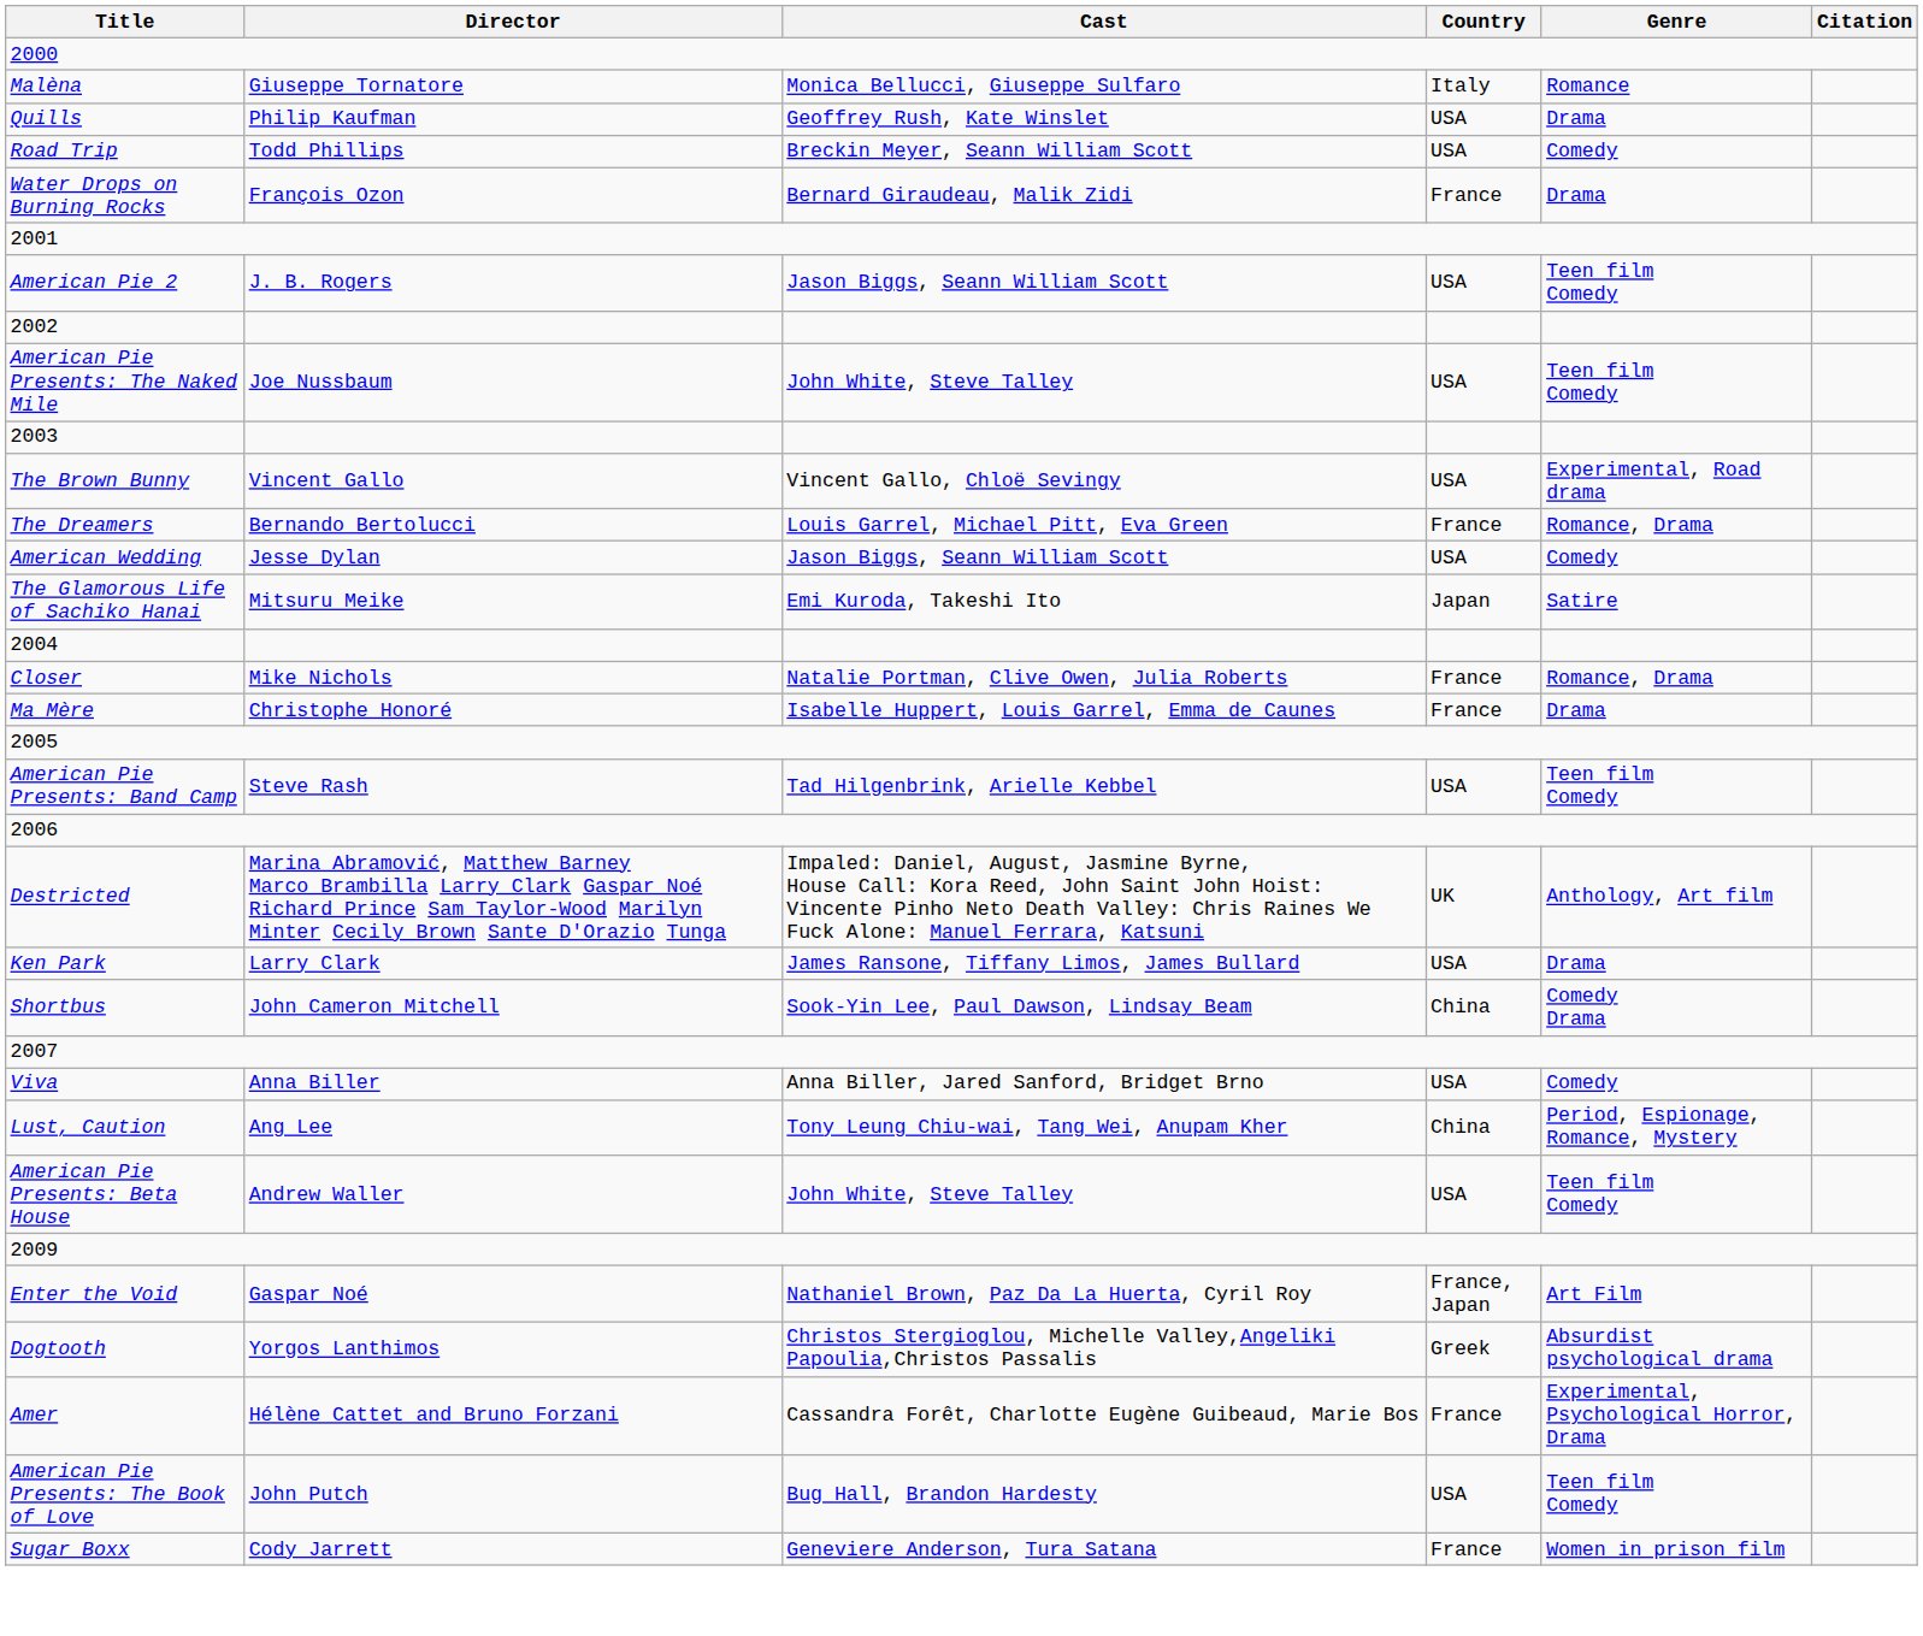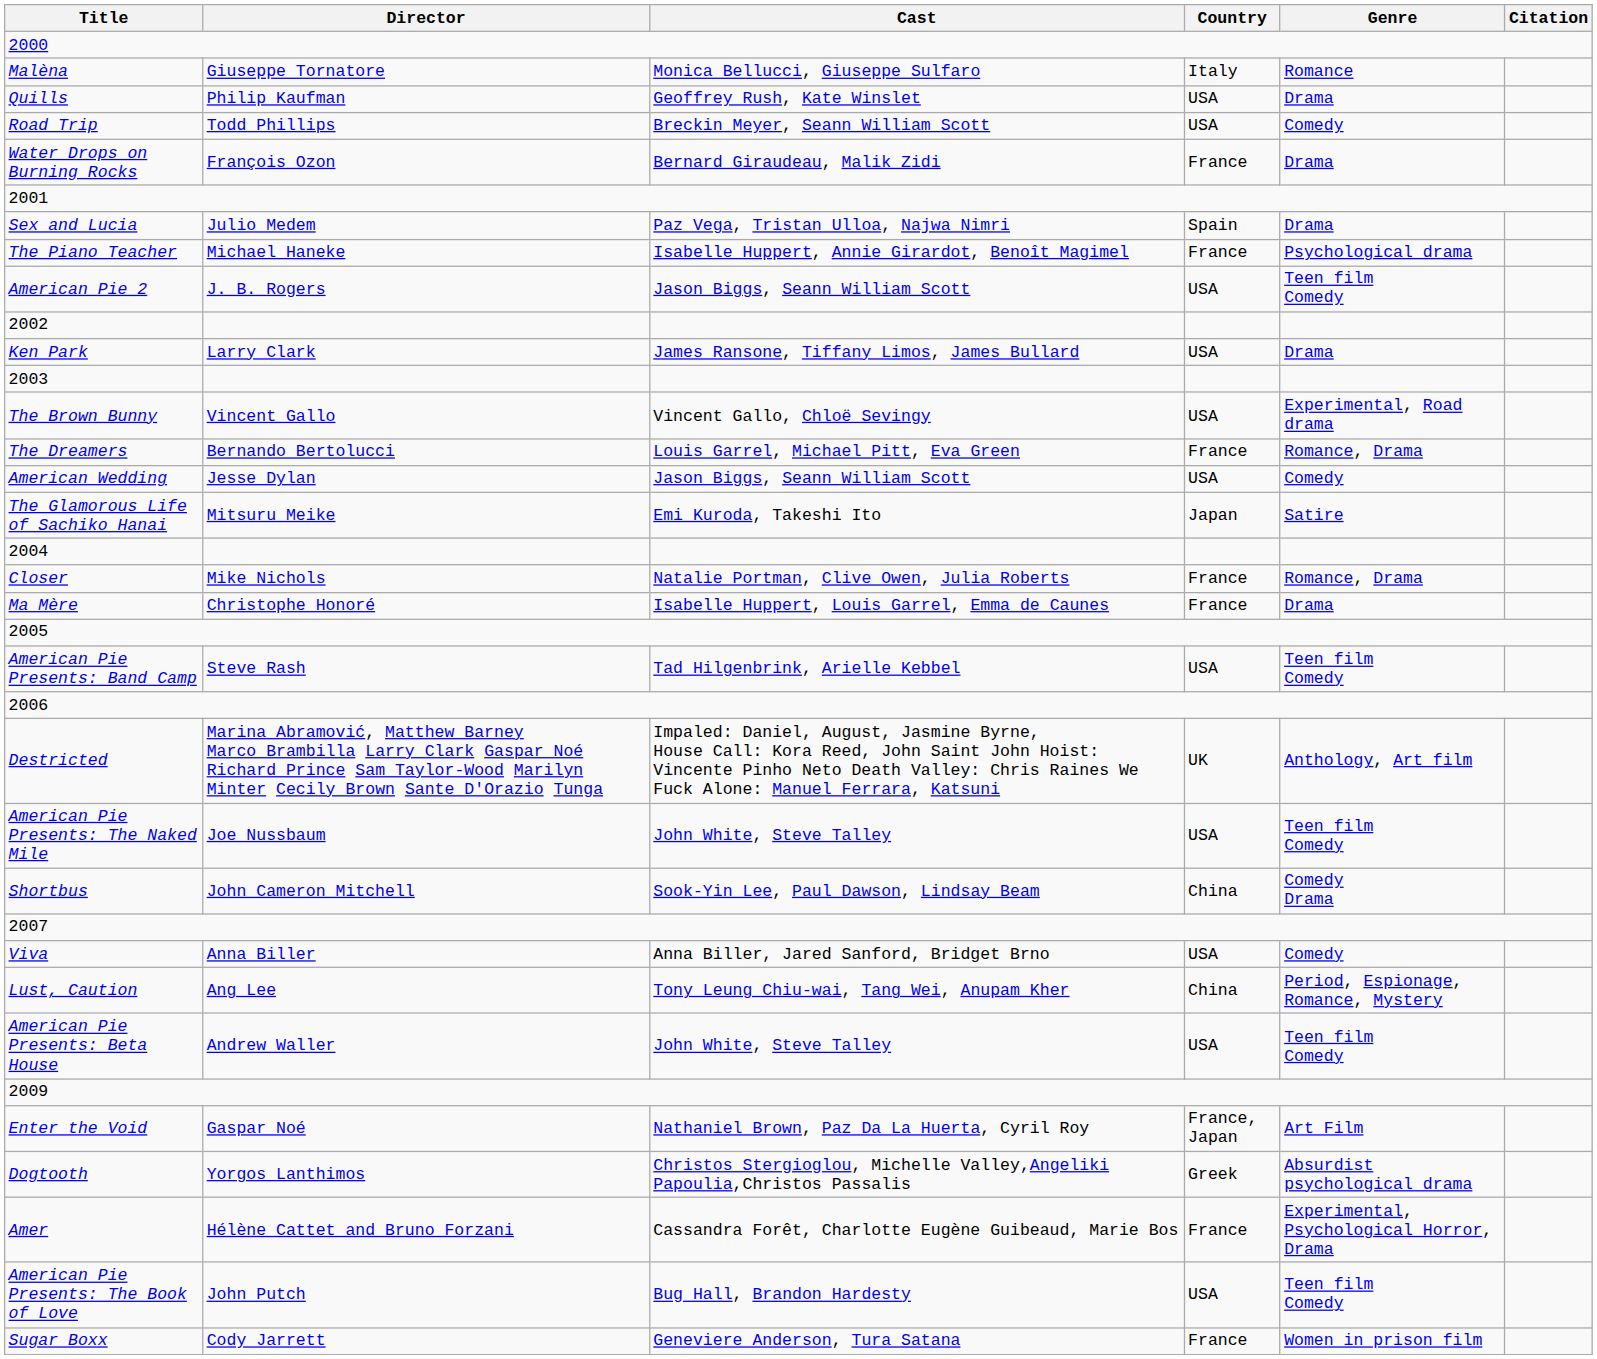+ row: Sex and Lucia | Julio Medem | Paz Vega, Tristan Ulloa, Najwa Nimri | Spain | Drama
+ row: The Piano Teacher | Michael Haneke | Isabelle Huppert, Annie Girardot, Benoît Magimel | France | Psychological drama
rows swapped: Ken Park <-> American Pie Presents: The Naked Mile
